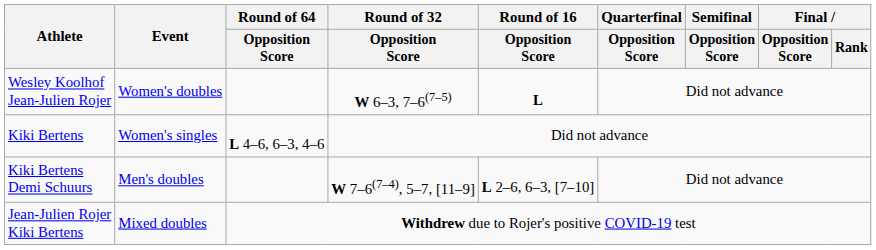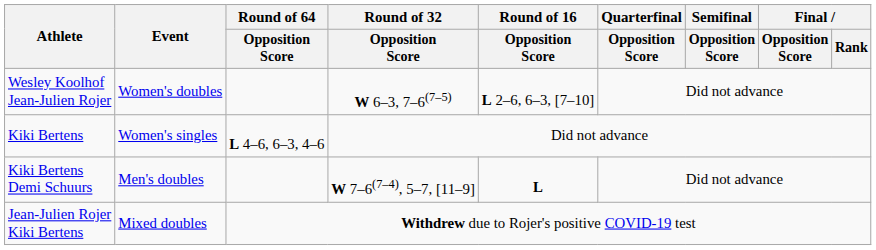Wesley Koolhof Jean-Julien Rojer | Round of 16 / Opposition Score: L -> L 2–6, 6–3, [7–10]
Kiki Bertens Demi Schuurs | Round of 16 / Opposition Score: L 2–6, 6–3, [7–10] -> L
